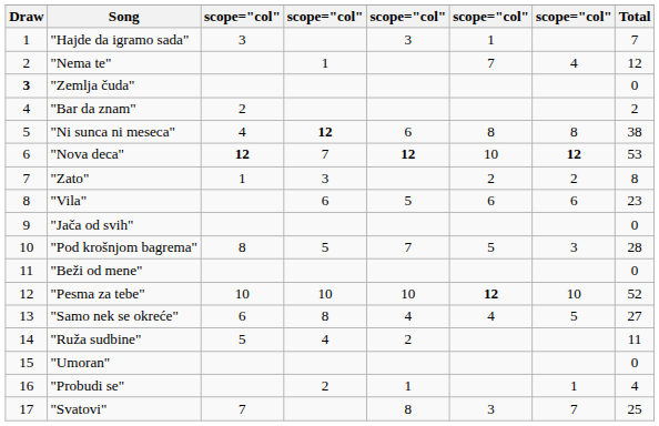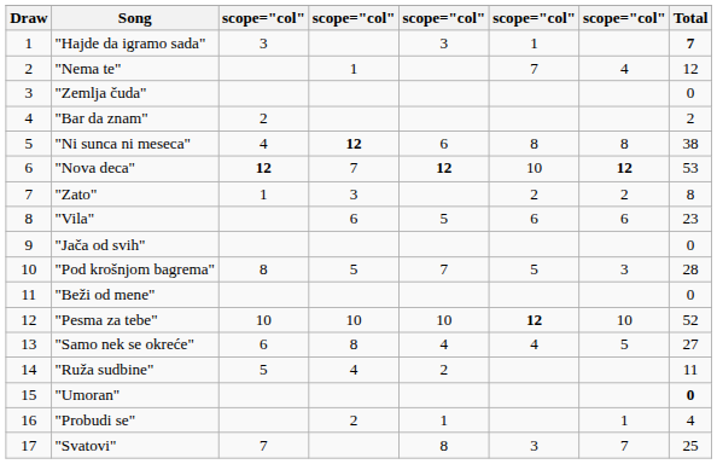"Hajde da igramo sada" | Total: normal -> bold
"Zemlja čuda" | Draw: bold -> normal
"Umoran" | Total: normal -> bold
